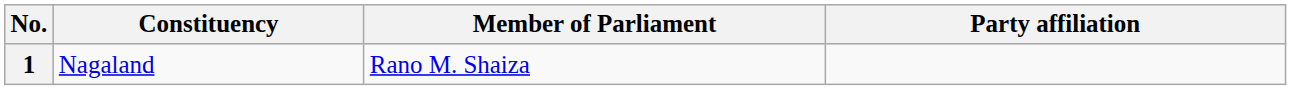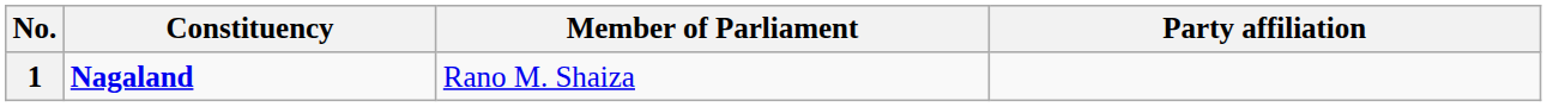1 | Constituency: normal -> bold
